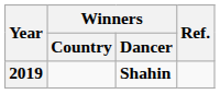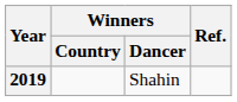2019 | Winners / Dancer: bold -> normal
